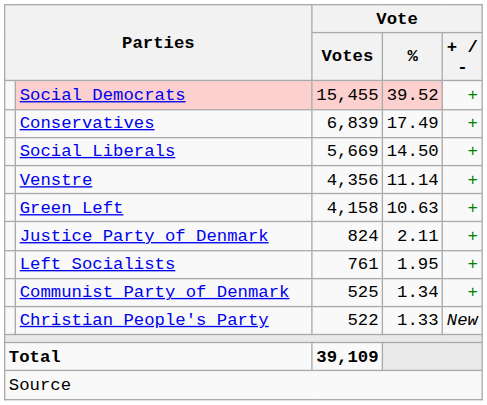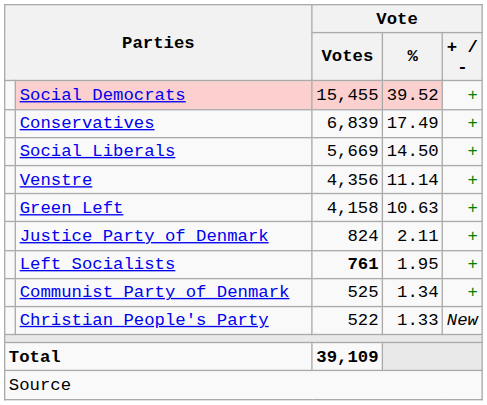Left Socialists | Vote / Votes: normal -> bold
